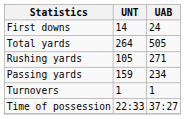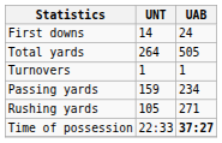rows swapped: Rushing yards <-> Turnovers
Time of possession | UAB: normal -> bold
